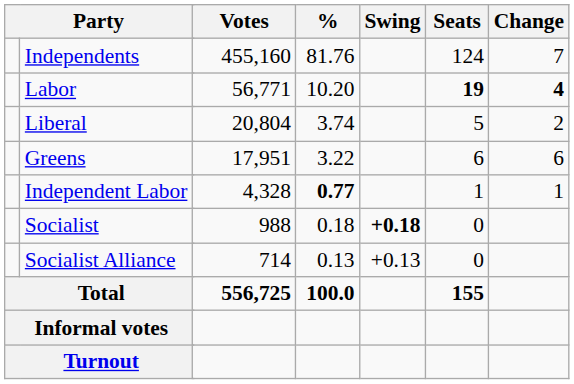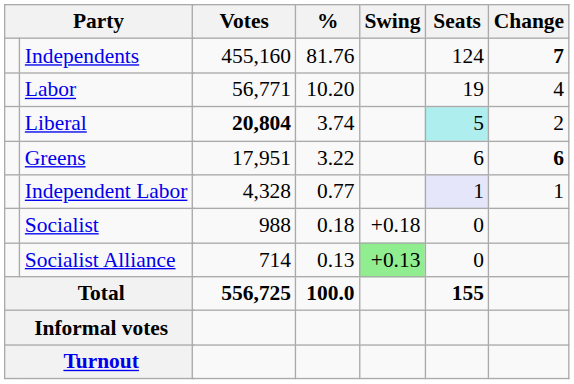Independents | Change: normal -> bold
Labor | Seats: bold -> normal
Labor | Change: bold -> normal
Liberal | Votes: normal -> bold
Liberal | Seats: no background -> paleturquoise background
Greens | Change: normal -> bold
Independent Labor | %: bold -> normal
Independent Labor | Seats: no background -> lavender background
Socialist | Swing: bold -> normal
Socialist Alliance | Swing: no background -> lightgreen background
